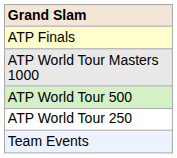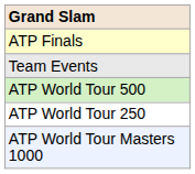row 3 | column 1: ATP World Tour Masters 1000 -> Team Events
row 6 | column 1: Team Events -> ATP World Tour Masters 1000
